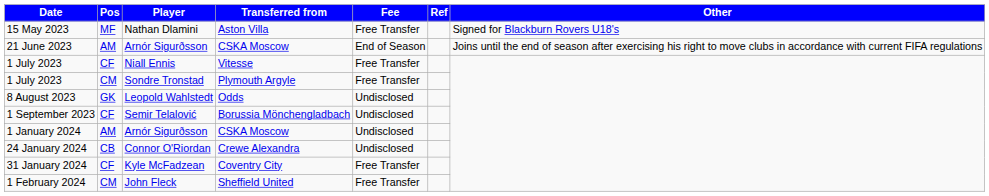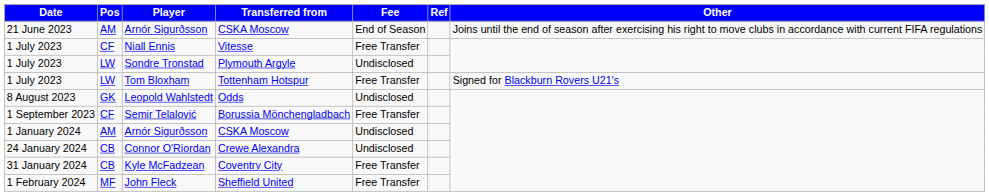- row: 15 May 2023 | MF | Nathan Dlamini | Aston Villa | Free Transfer | Signed for Blackburn Rovers U18's
Sondre Tronstad | Pos: CM -> LW
Sondre Tronstad | Fee: Free Transfer -> Undisclosed
+ row: 1 July 2023 | LW | Tom Bloxham | Tottenham Hotspur | Free Transfer | Signed for Blackburn Rovers U21's
Semir Telalović | Fee: Undisclosed -> Free Transfer
Kyle McFadzean | Pos: CF -> CB
John Fleck | Pos: CM -> MF
